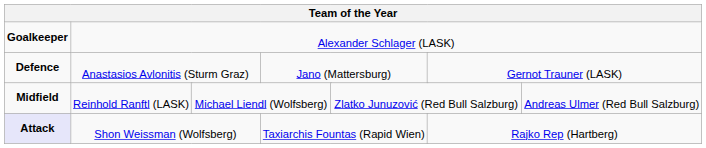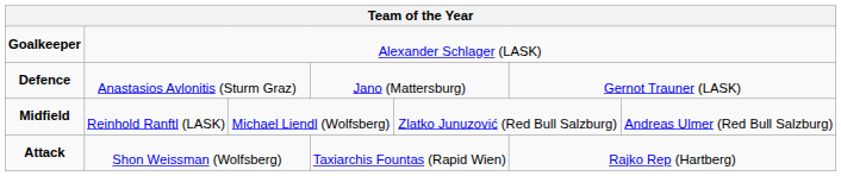Attack | column 1: lavender background -> no background
